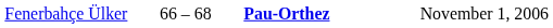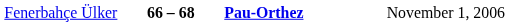Fenerbahçe Ülker | column 2: normal -> bold
